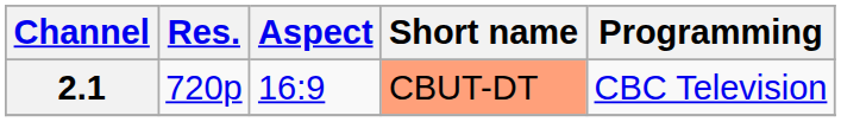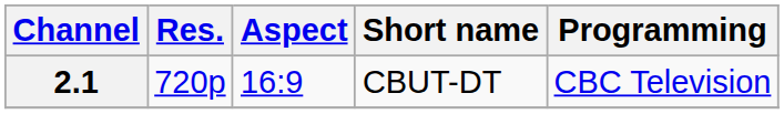2.1 | Short name: lightsalmon background -> no background
